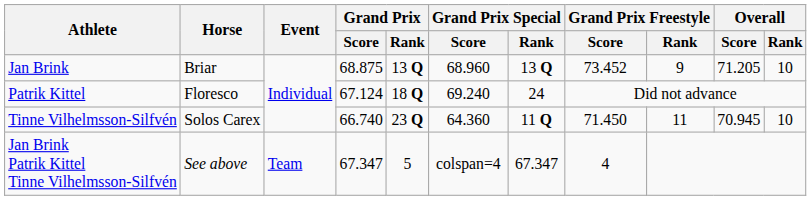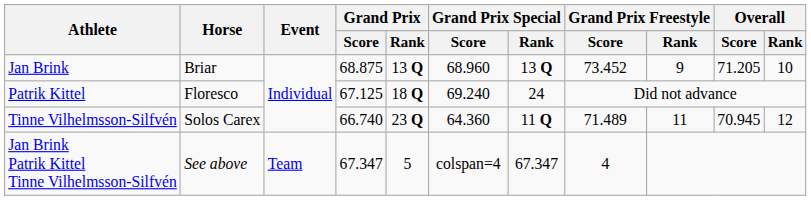Patrik Kittel | Grand Prix / Score: 67.124 -> 67.125
Tinne Vilhelmsson-Silfvén | Grand Prix Freestyle / Score: 71.450 -> 71.489
Tinne Vilhelmsson-Silfvén | Overall / Rank: 10 -> 12
